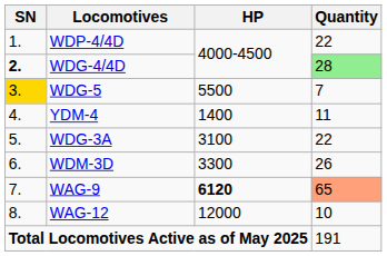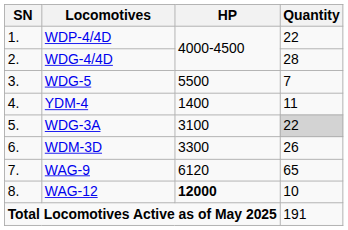WDG-4/4D | SN: bold -> normal
WDG-4/4D | Quantity: lightgreen background -> no background
WDG-5 | SN: gold background -> no background
WDG-3A | Quantity: no background -> lightgrey background
WAG-9 | HP: bold -> normal
WAG-9 | Quantity: lightsalmon background -> no background
WAG-12 | HP: normal -> bold
